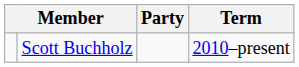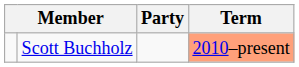Scott Buchholz | Term: no background -> lightsalmon background
